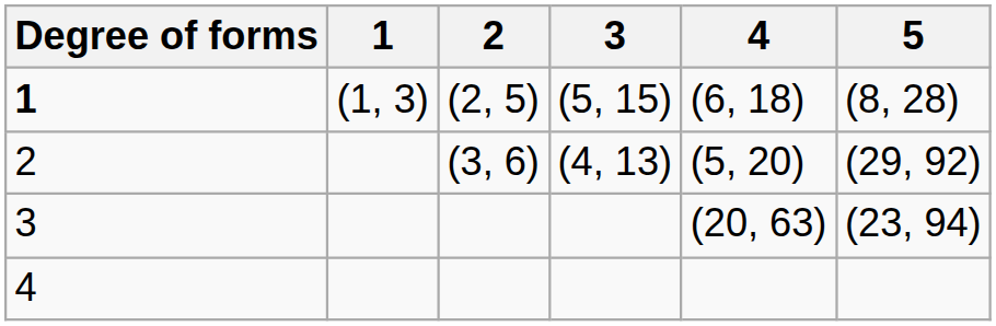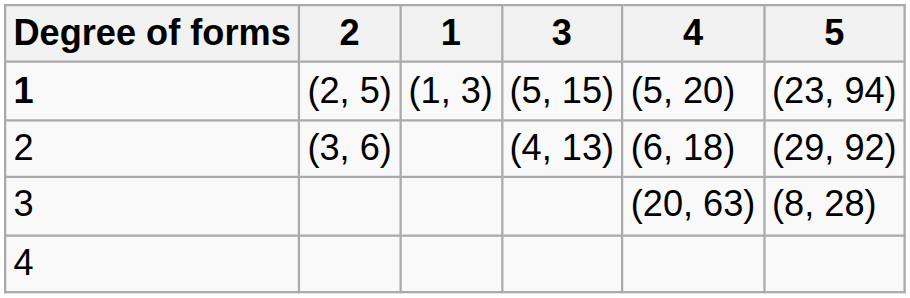columns swapped: 1 <-> 2
row 2 | 4: (6, 18) -> (5, 20)
row 2 | 5: (8, 28) -> (23, 94)
row 3 | 4: (5, 20) -> (6, 18)
row 4 | 5: (23, 94) -> (8, 28)
